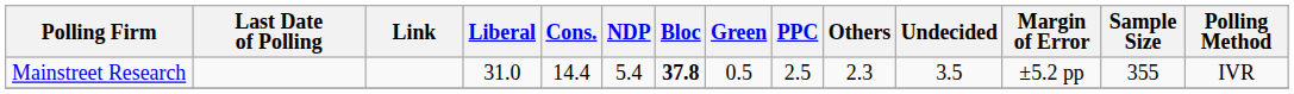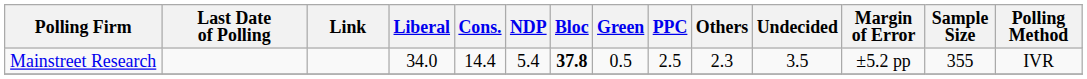Mainstreet Research | Liberal: 31.0 -> 34.0
